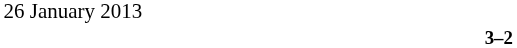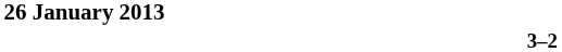26 January 2013 | column 1: normal -> bold
